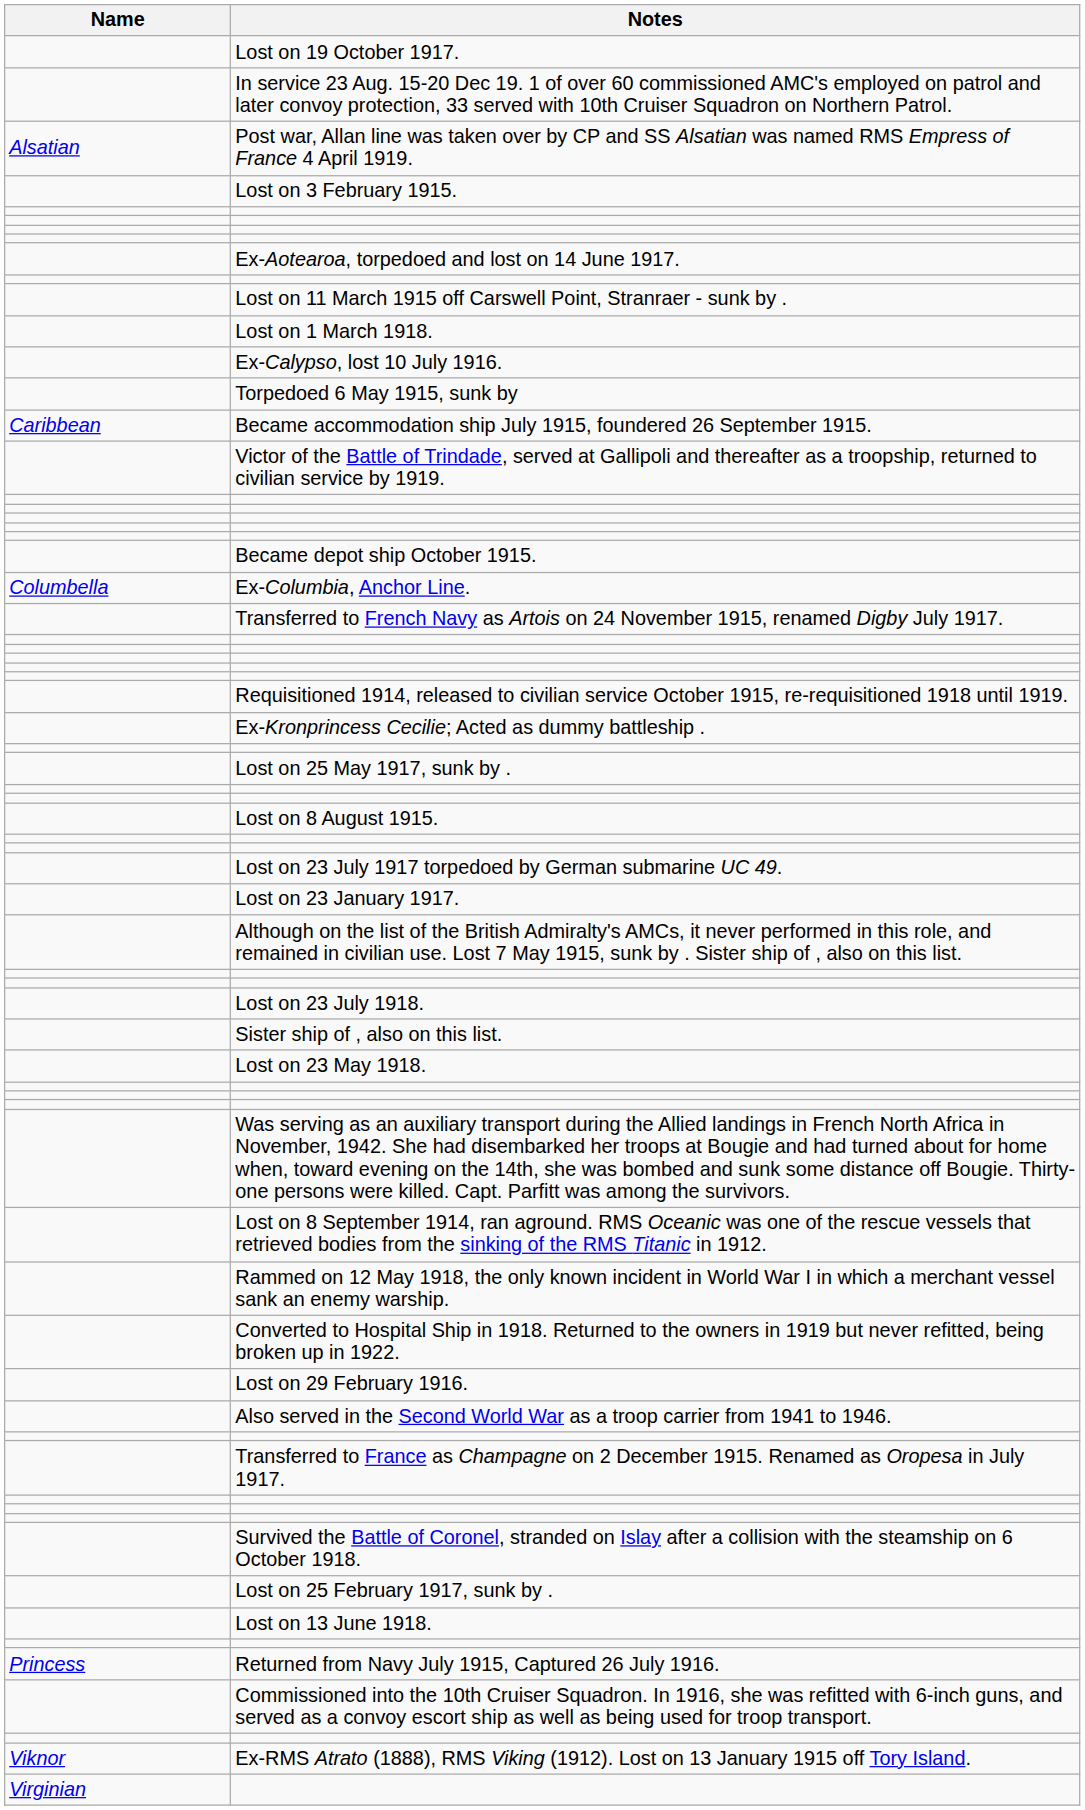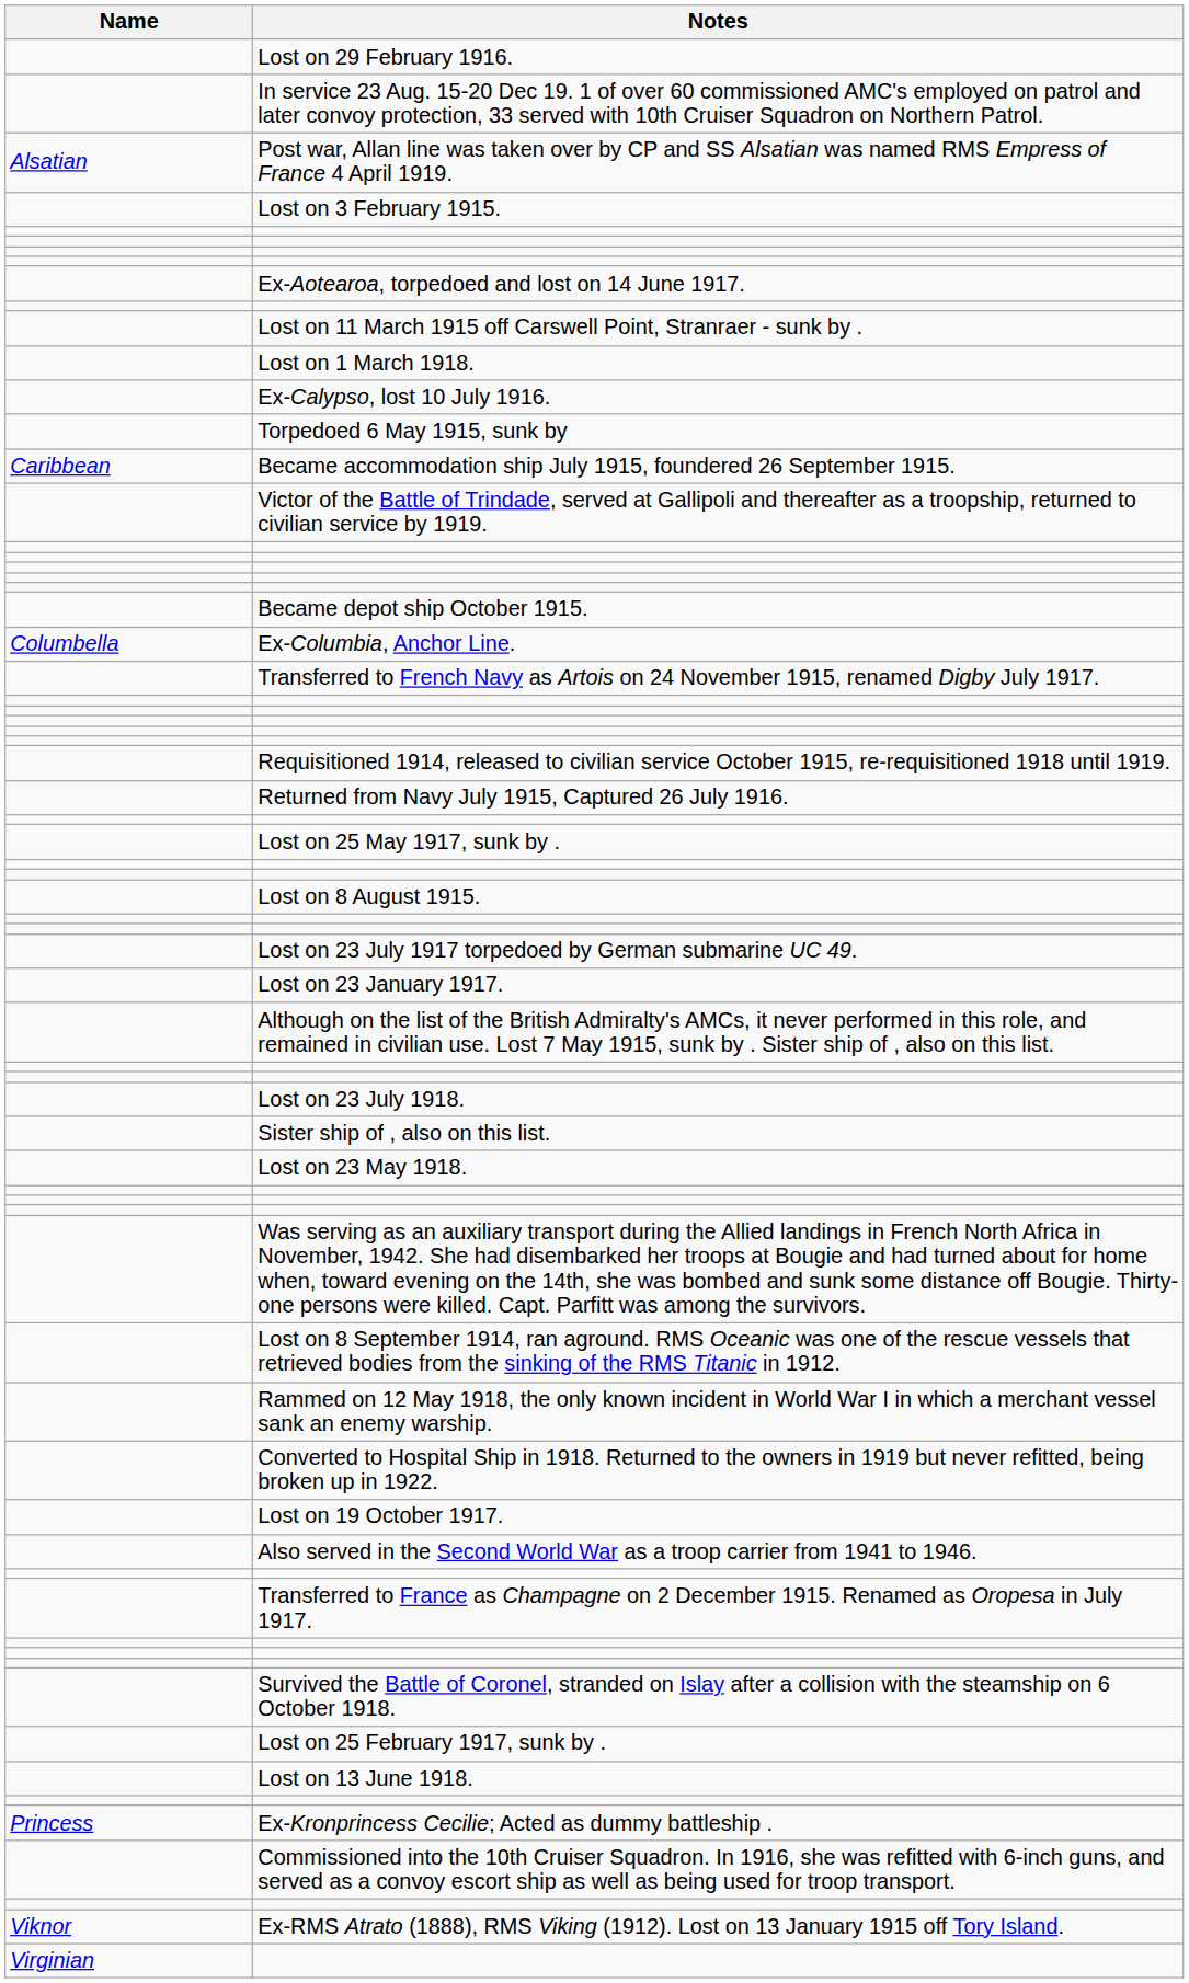row 2 | Notes: Lost on 19 October 1917. -> Lost on 29 February 1916.
row 32 | Notes: Ex-Kronprincess Cecilie; Acted as dummy battleship . -> Returned from Navy July 1915, Captured 26 July 1916.
row 55 | Notes: Lost on 29 February 1916. -> Lost on 19 October 1917.
row 66 | Notes: Returned from Navy July 1915, Captured 26 July 1916. -> Ex-Kronprincess Cecilie; Acted as dummy battleship .
